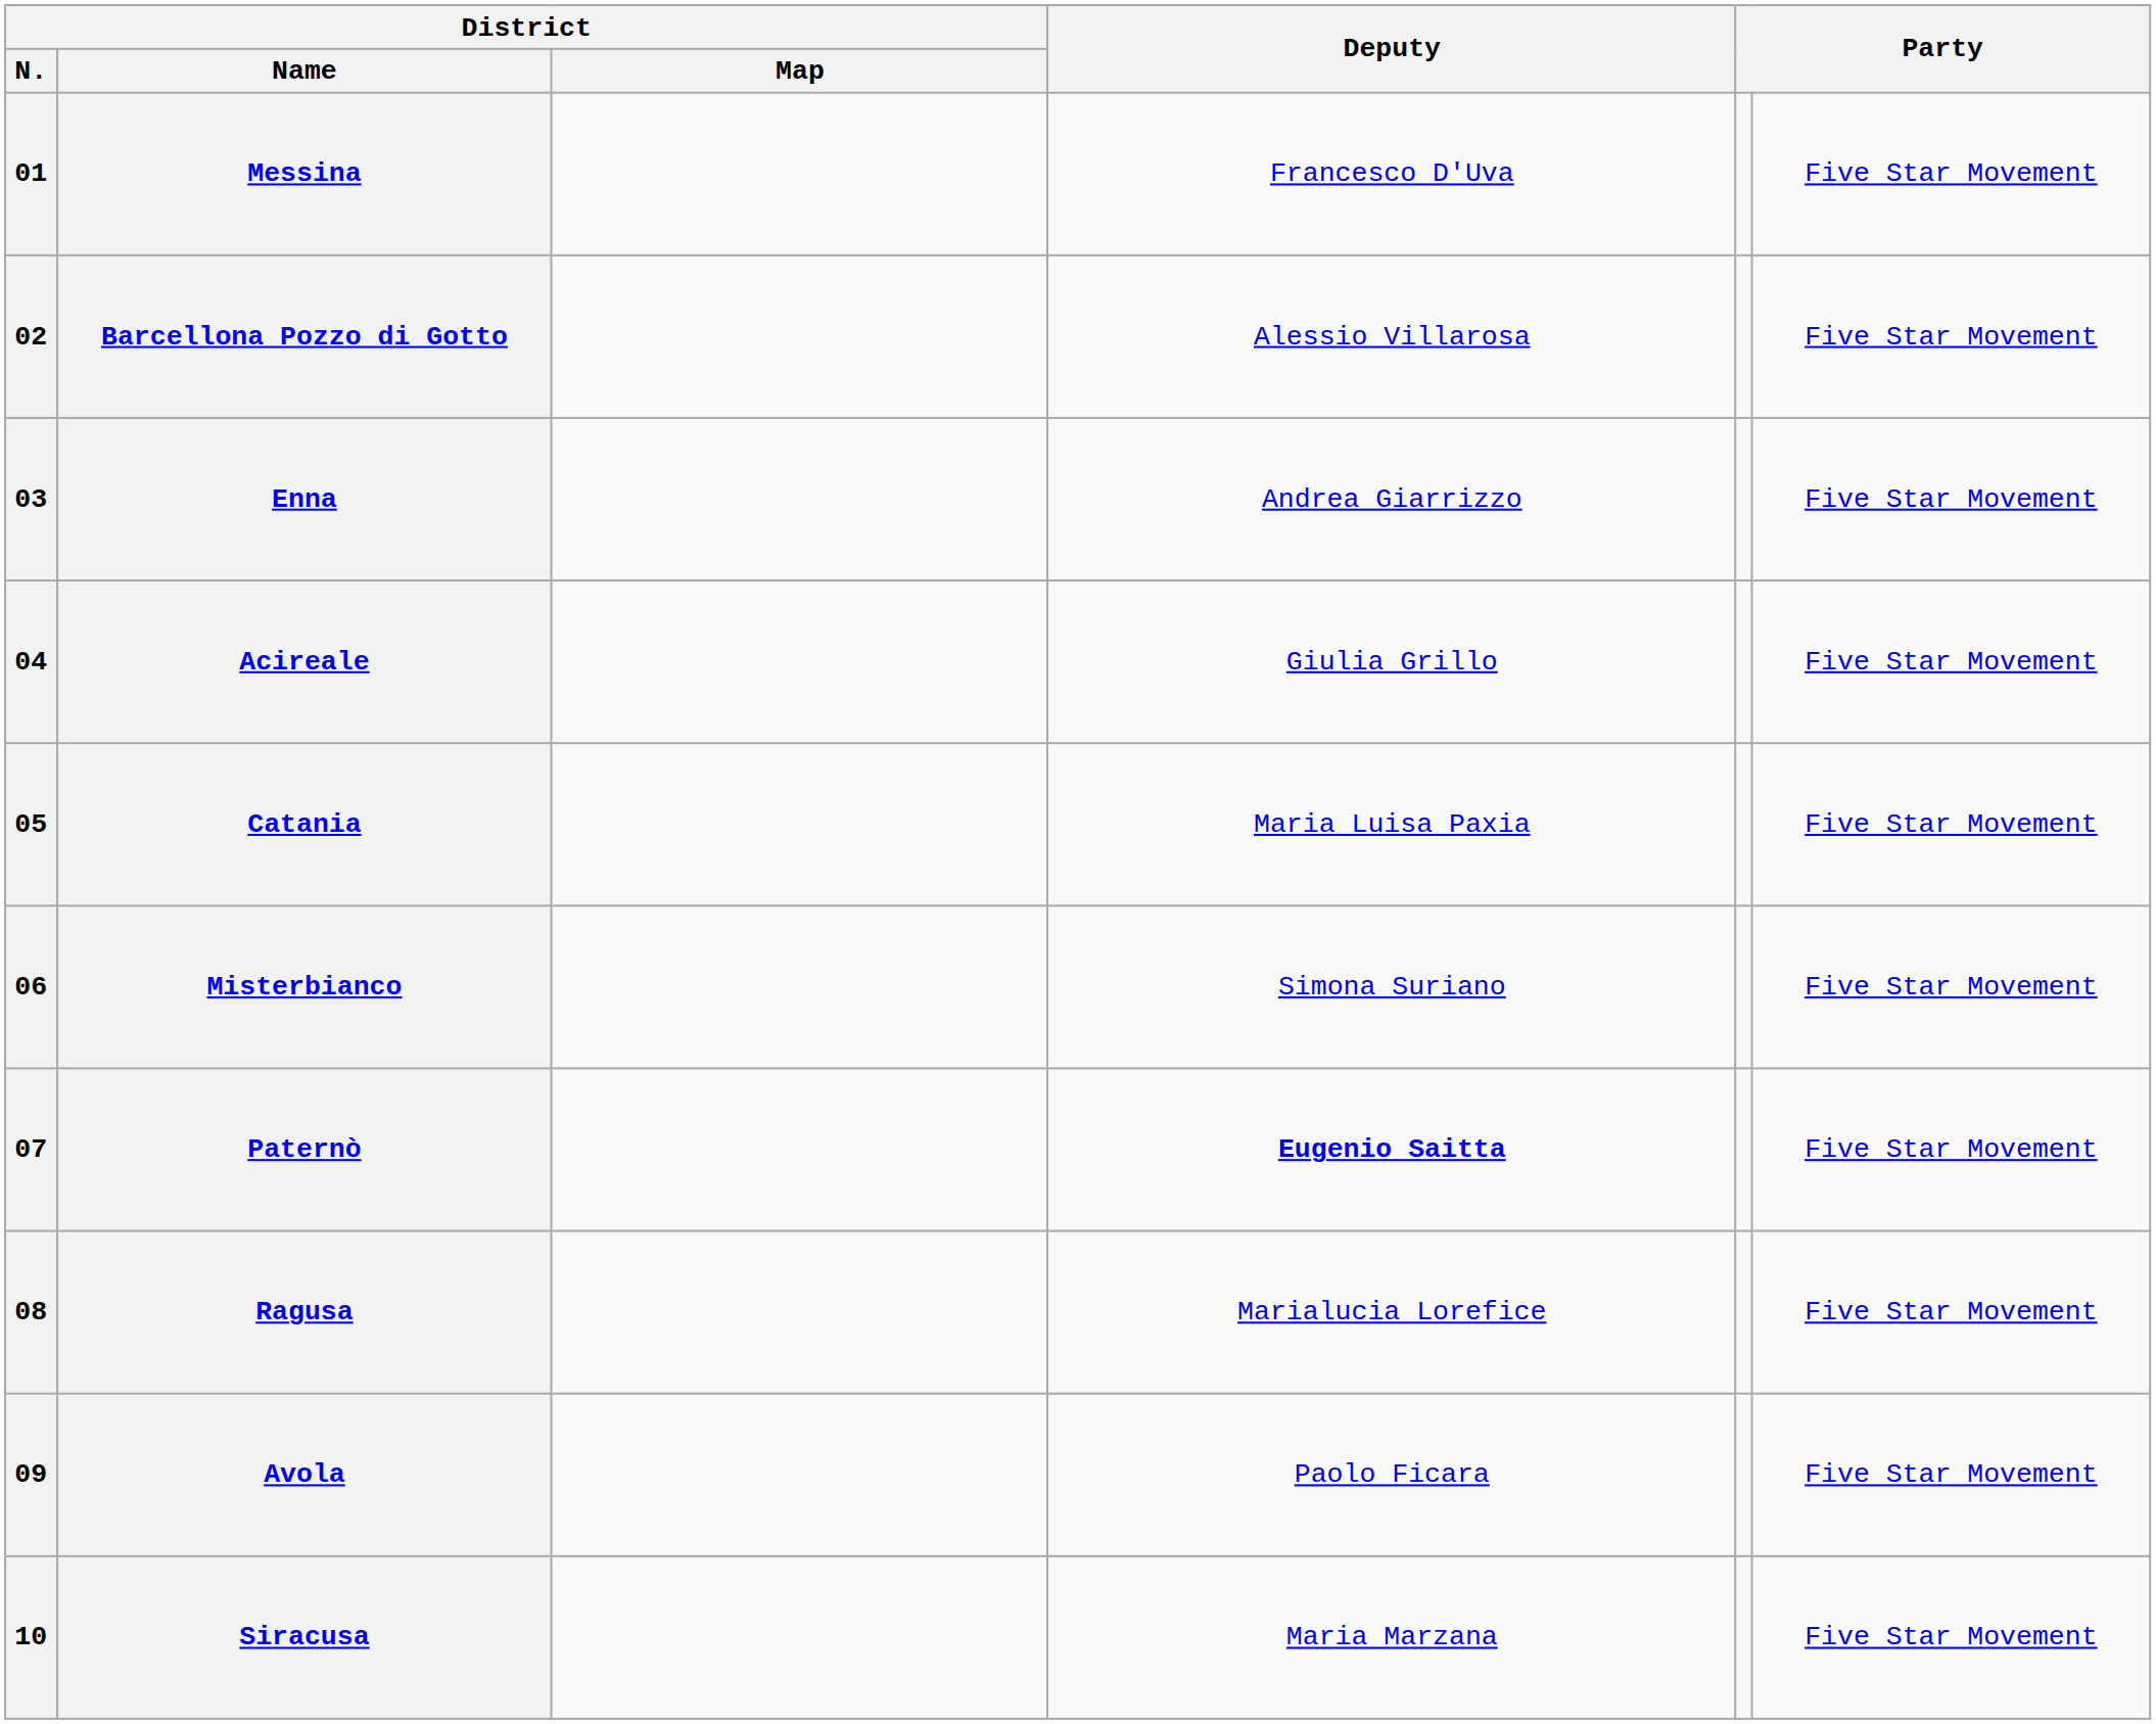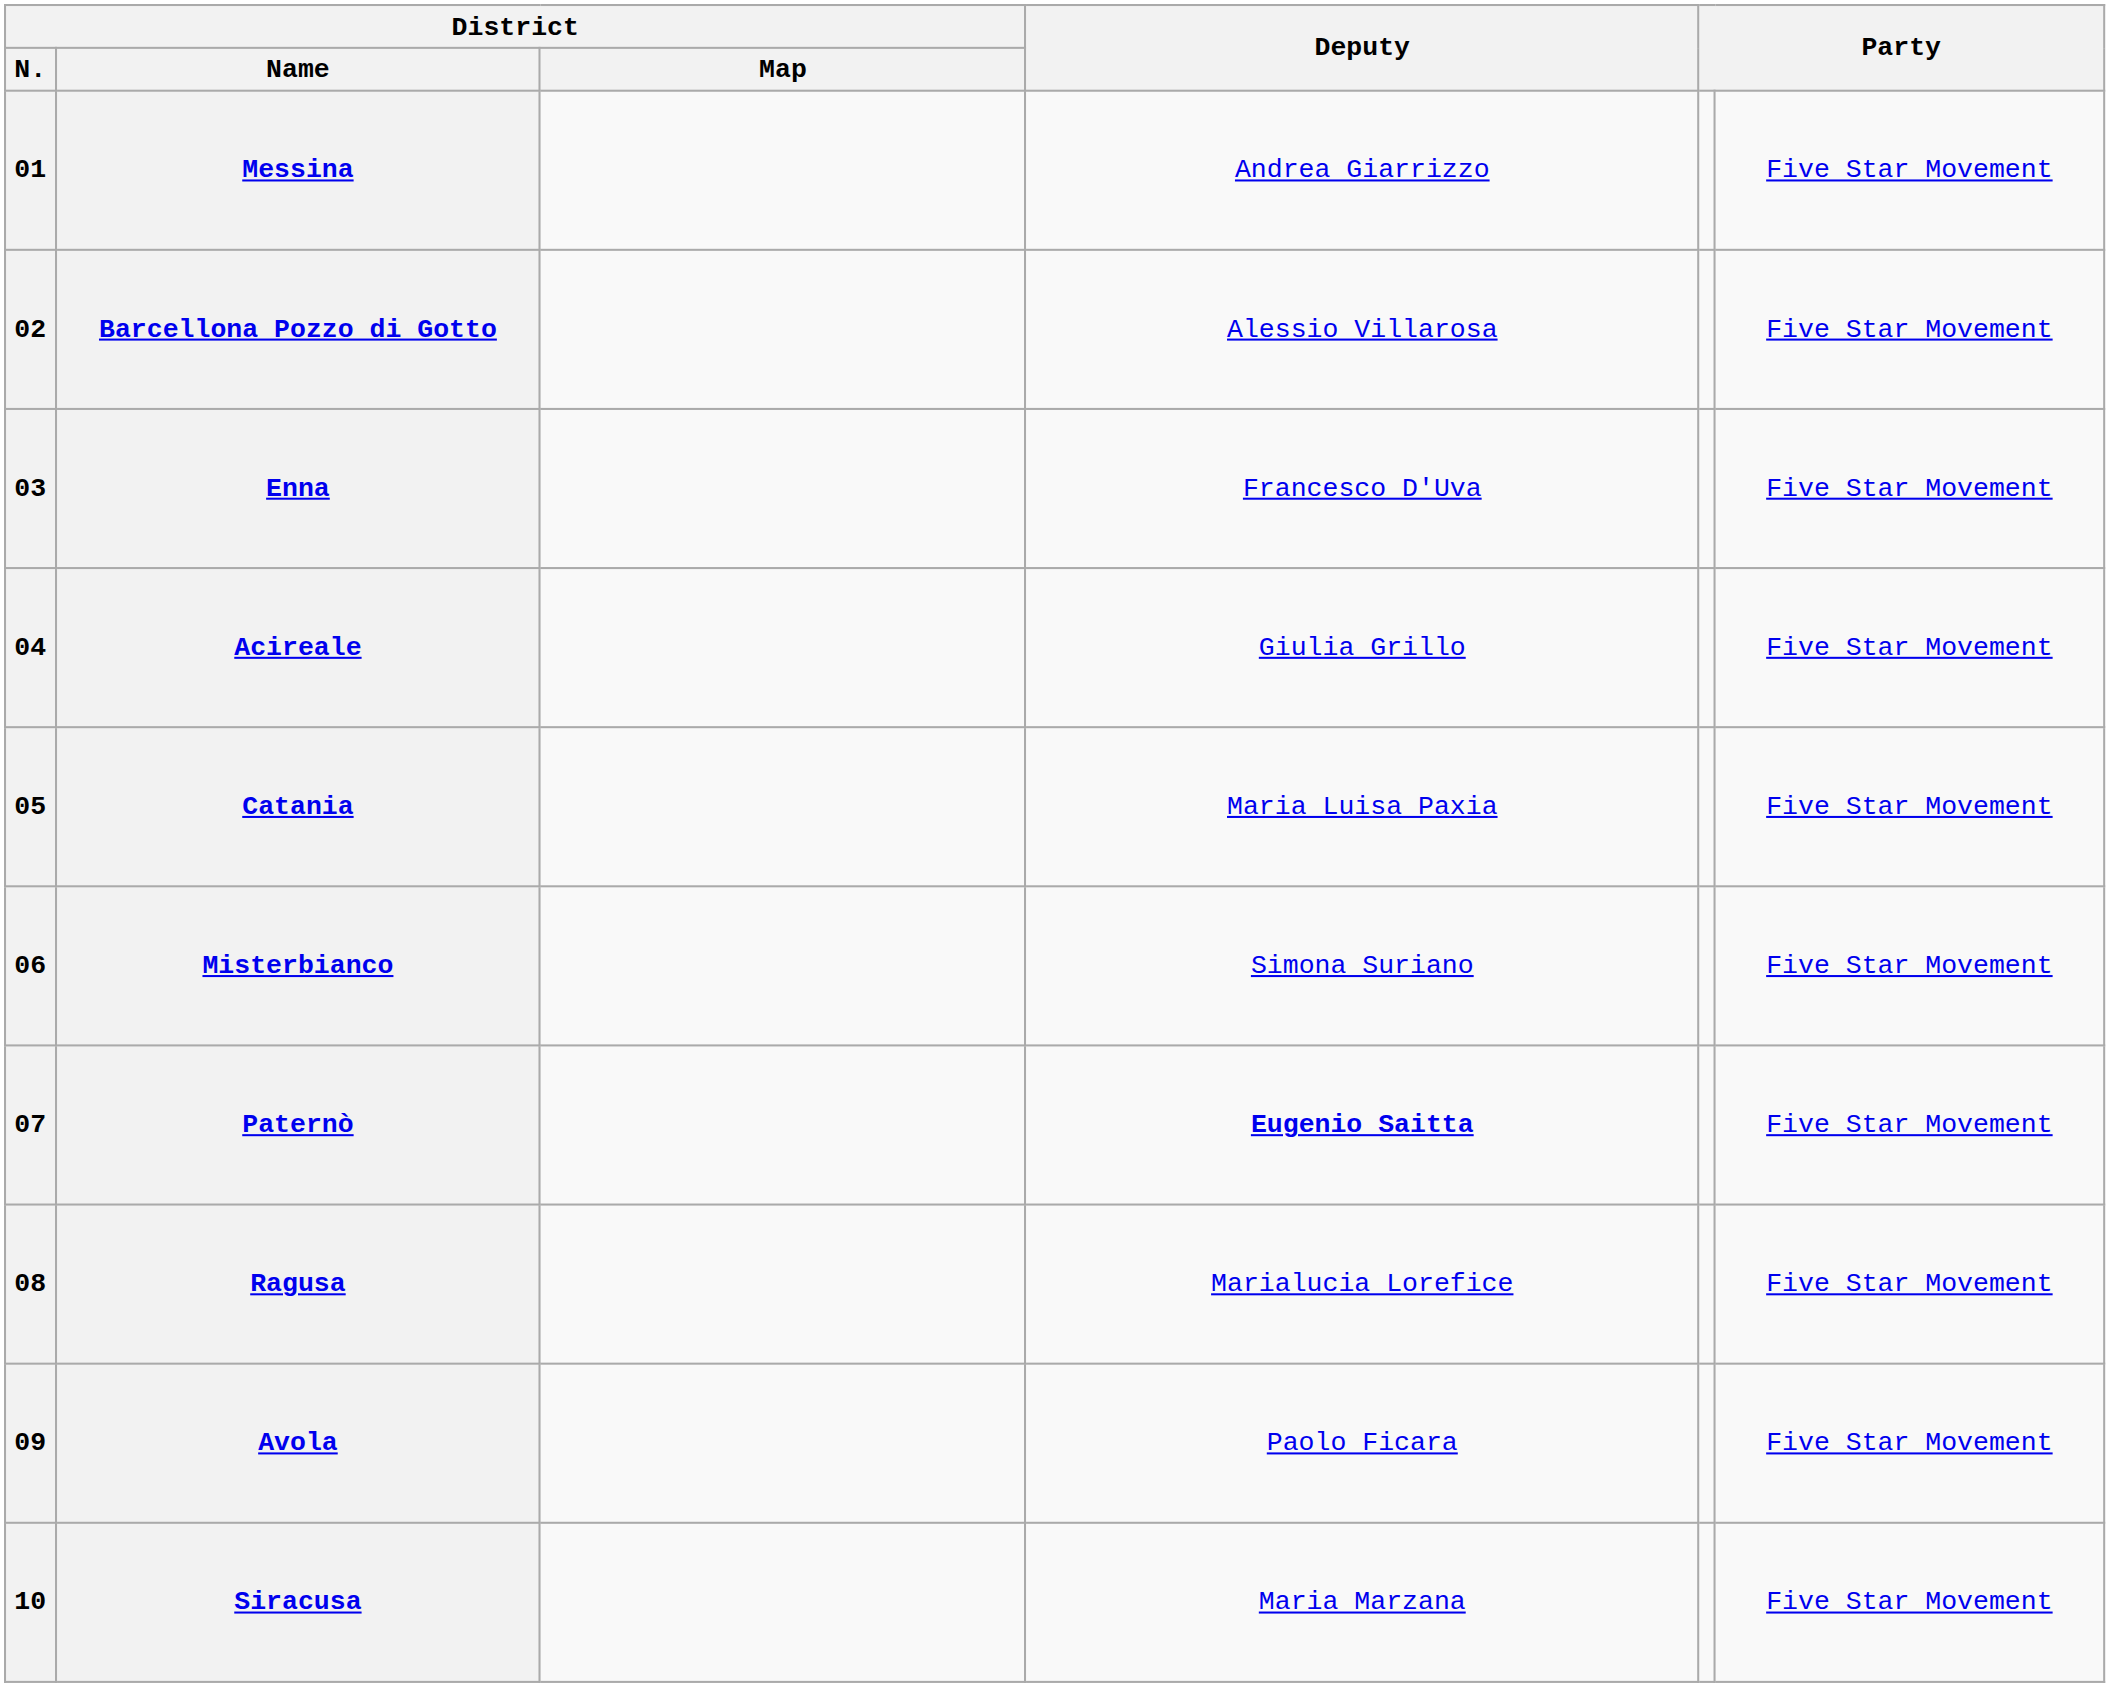Messina | Deputy: Francesco D'Uva -> Andrea Giarrizzo
Enna | Deputy: Andrea Giarrizzo -> Francesco D'Uva
